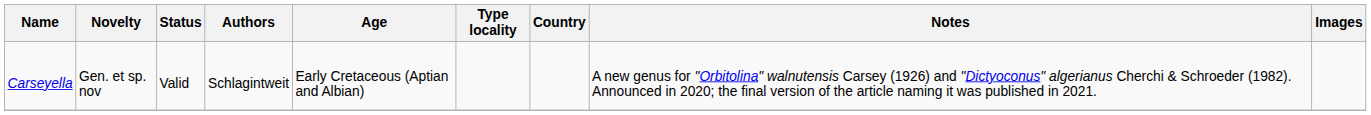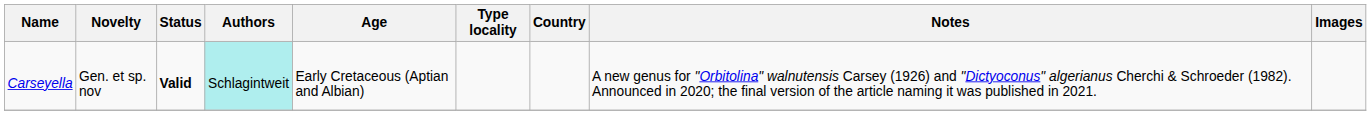Carseyella | Status: normal -> bold
Carseyella | Authors: no background -> paleturquoise background
